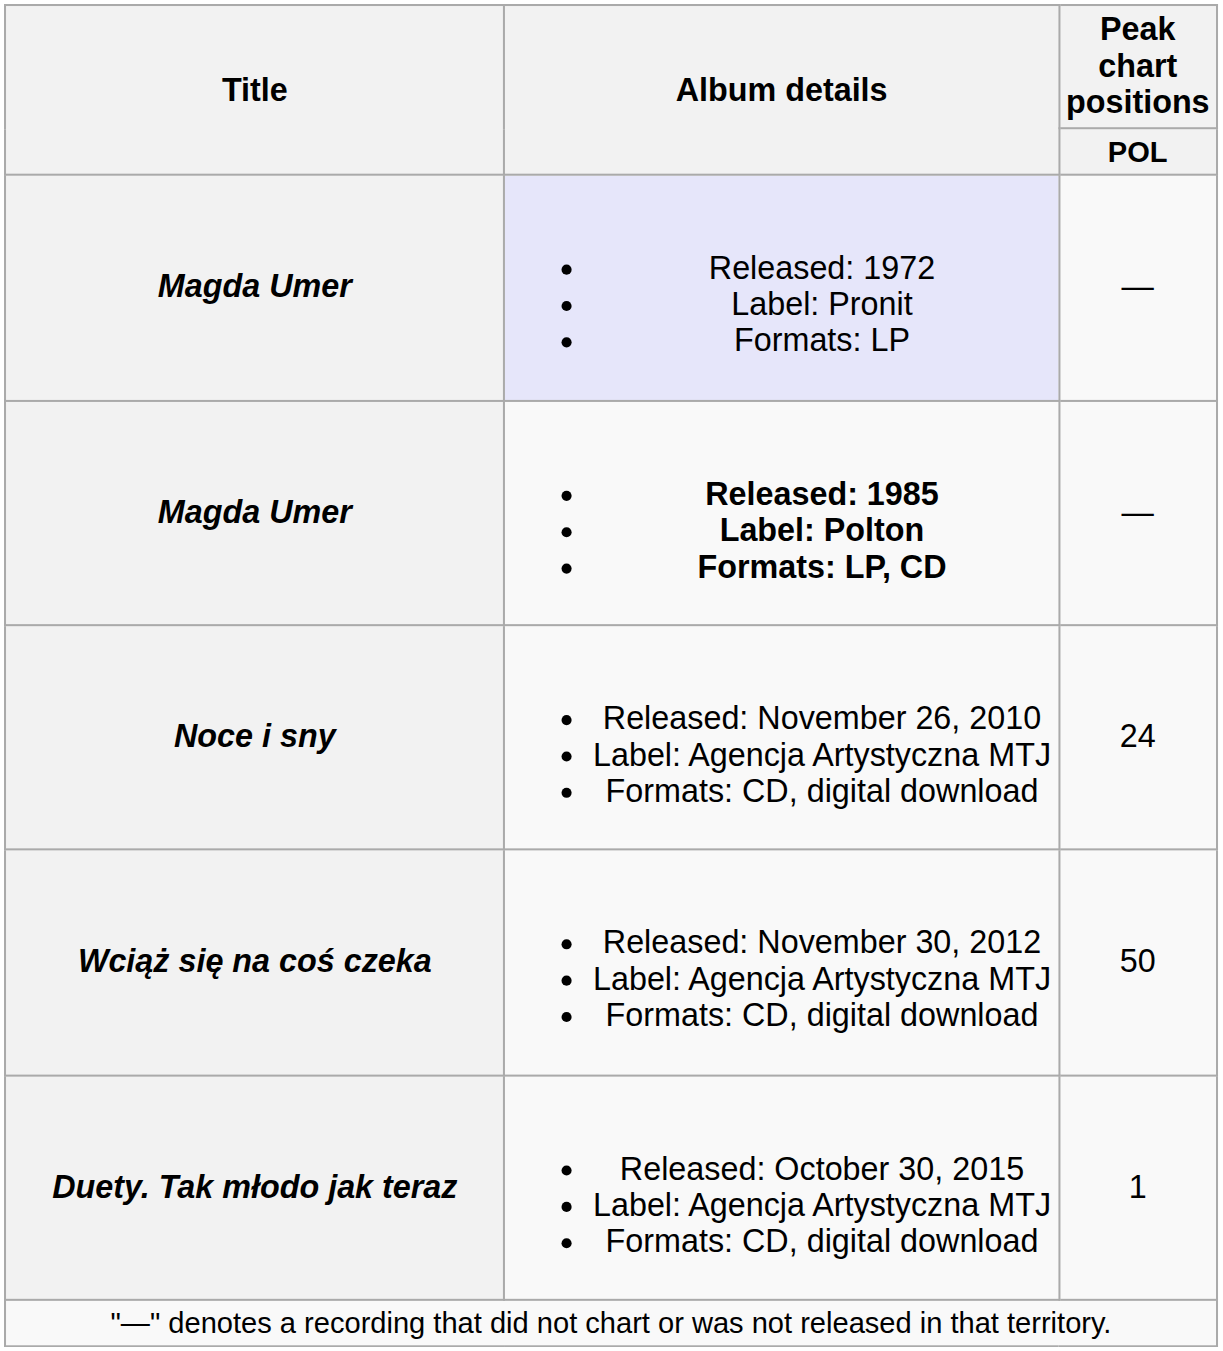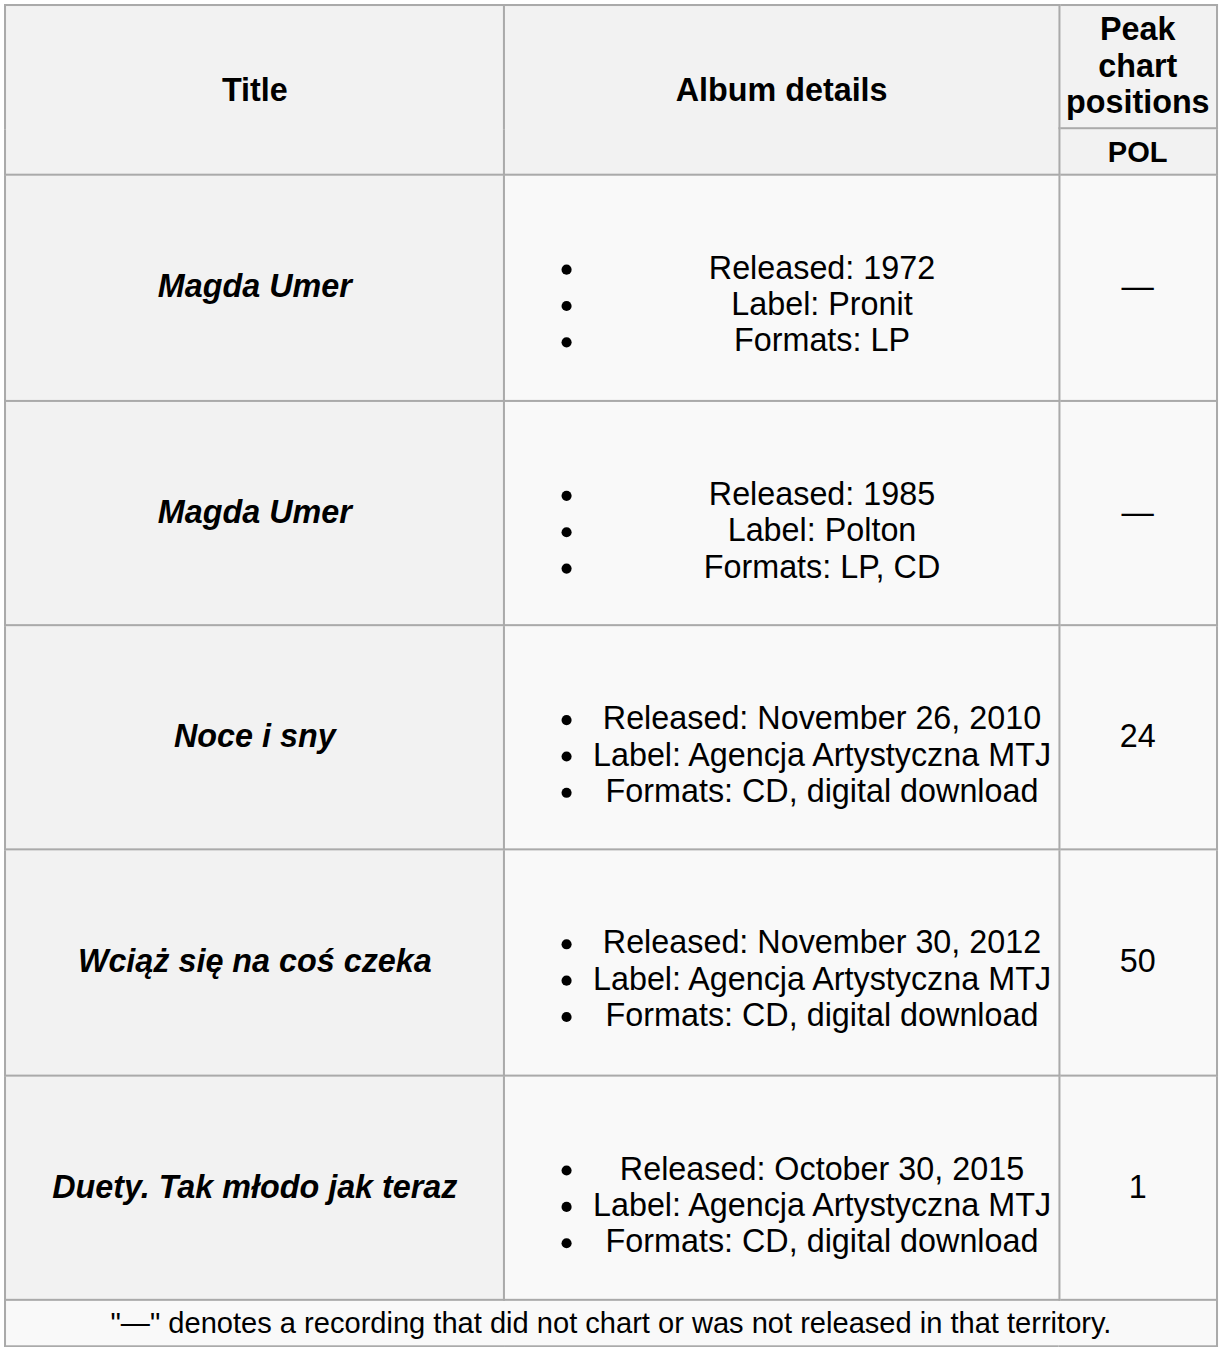Released: 1972 Label: Pronit Formats: LP | Album details: lavender background -> no background
Released: 1985 Label: Polton Formats: LP, CD | Album details: bold -> normal
